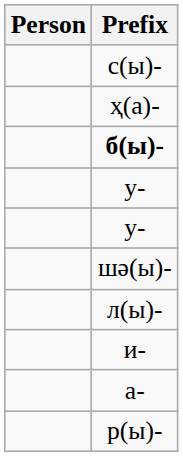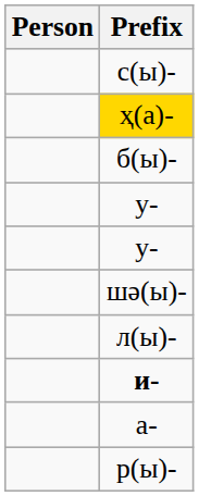row 3 | Prefix: no background -> gold background
row 4 | Prefix: bold -> normal
row 9 | Prefix: normal -> bold
